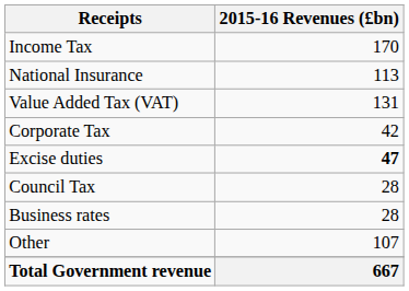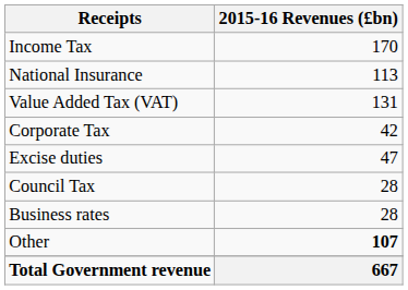Excise duties | 2015-16 Revenues (£bn): bold -> normal
Other | 2015-16 Revenues (£bn): normal -> bold
